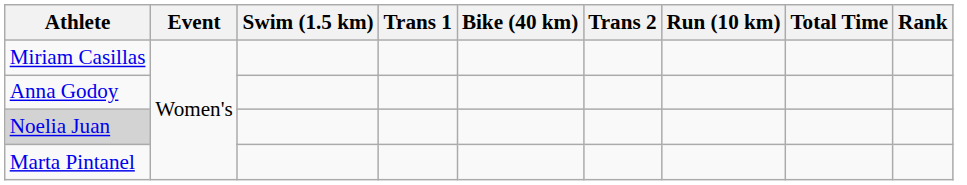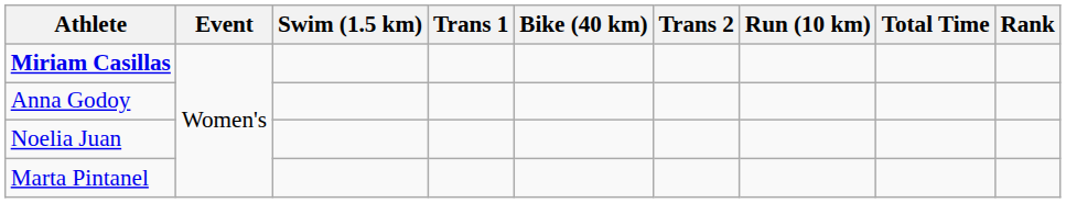Miriam Casillas | Athlete: normal -> bold
Noelia Juan | Athlete: lightgrey background -> no background
